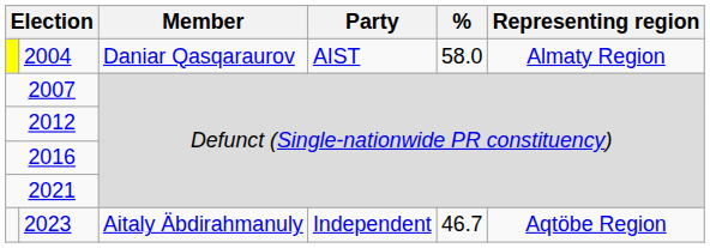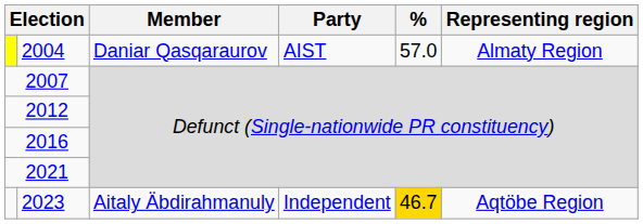2004 | %: 58.0 -> 57.0
2023 | %: no background -> gold background
